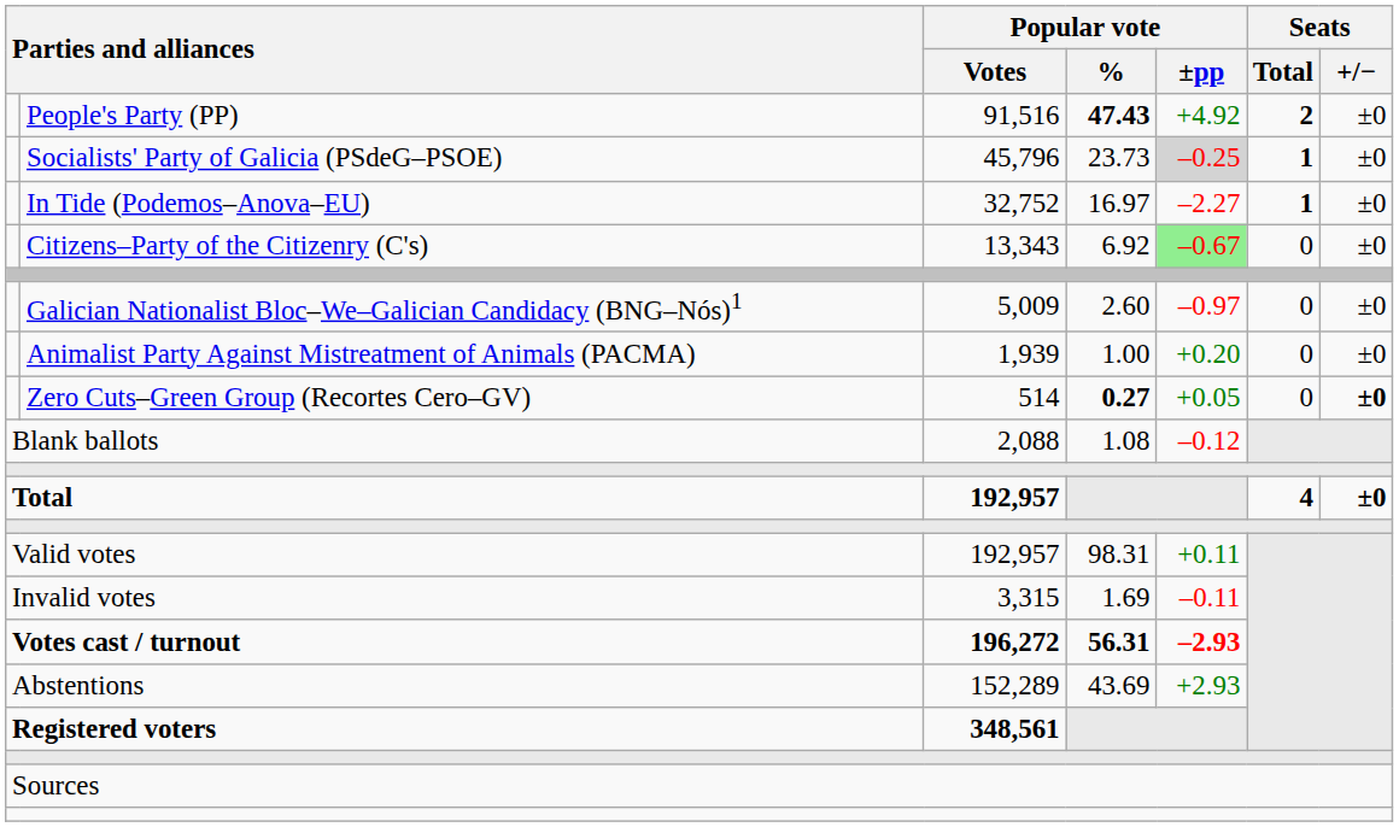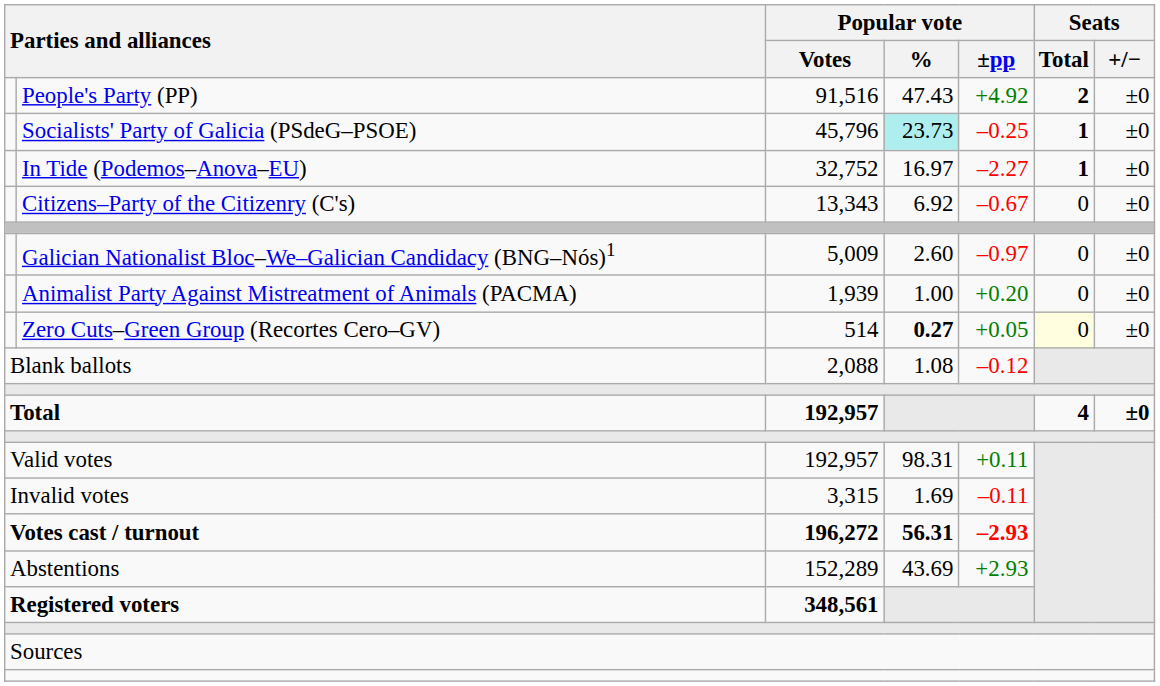People's Party (PP) | Popular vote / %: bold -> normal
Socialists' Party of Galicia (PSdeG–PSOE) | Popular vote / %: no background -> paleturquoise background
Socialists' Party of Galicia (PSdeG–PSOE) | Popular vote / ±pp: lightgrey background -> no background
Citizens–Party of the Citizenry (C's) | Popular vote / ±pp: lightgreen background -> no background
Zero Cuts–Green Group (Recortes Cero–GV) | Seats / Total: no background -> lightyellow background
Zero Cuts–Green Group (Recortes Cero–GV) | Seats / +/−: bold -> normal
